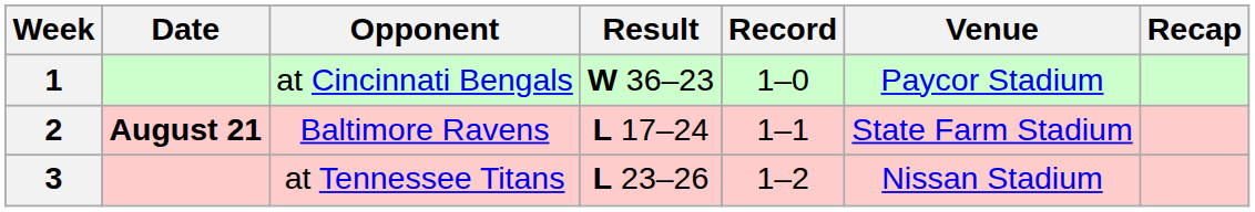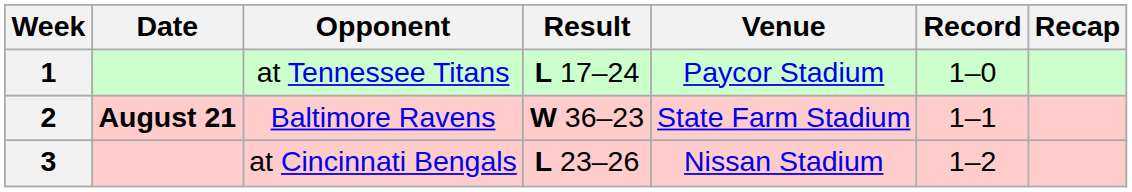columns swapped: Record <-> Venue
1 | Opponent: at Cincinnati Bengals -> at Tennessee Titans
1 | Result: W 36–23 -> L 17–24
2 | Result: L 17–24 -> W 36–23
3 | Opponent: at Tennessee Titans -> at Cincinnati Bengals
